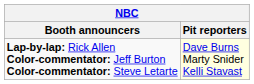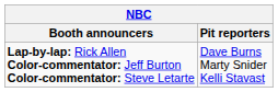row 3 | Pit reporters: lightyellow background -> no background
